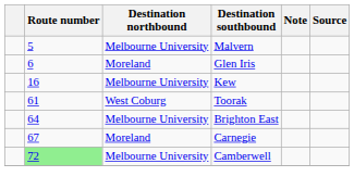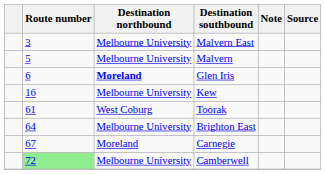+ row: 3 | Melbourne University | Malvern East
Glen Iris | Destination northbound: normal -> bold
